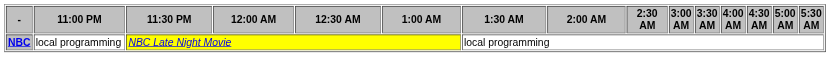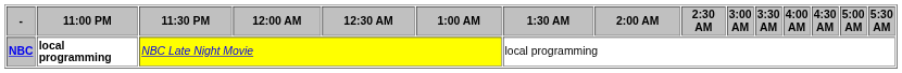NBC | 11:00 PM: normal -> bold
